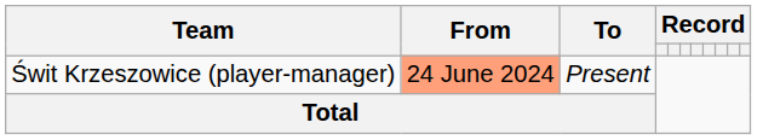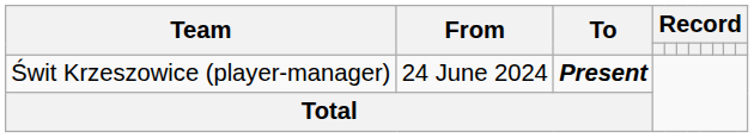Świt Krzeszowice (player-manager) | From: lightsalmon background -> no background
Świt Krzeszowice (player-manager) | To: normal -> bold
